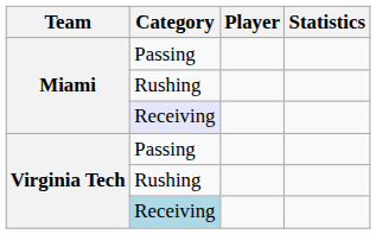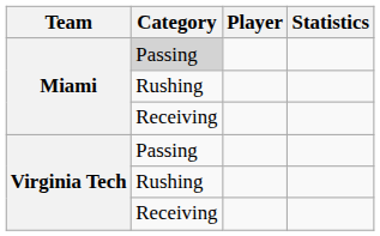Miami / Passing | Category: no background -> lightgrey background
Miami / Receiving | Category: lavender background -> no background
Virginia Tech / Receiving | Category: lightblue background -> no background
